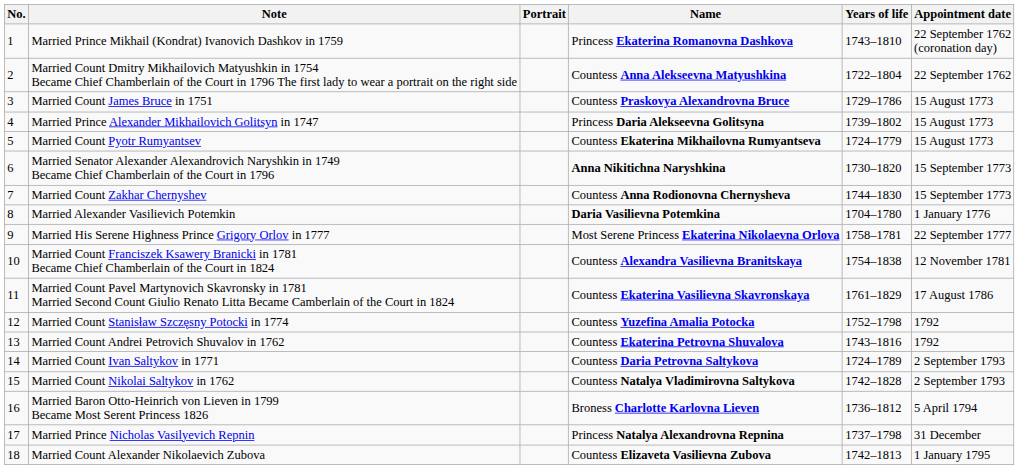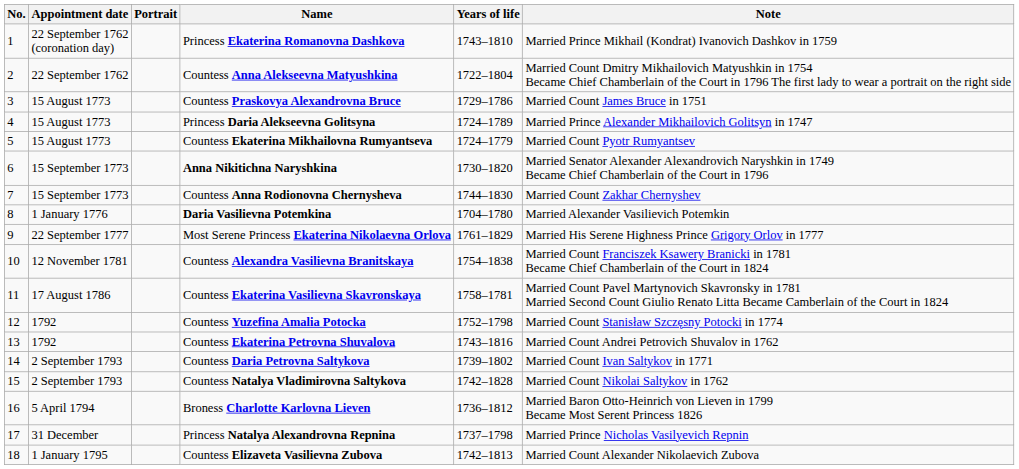columns swapped: Appointment date <-> Note
Princess Daria Alekseevna Golitsyna | Years of life: 1739–1802 -> 1724–1789
Most Serene Princess Ekaterina Nikolaevna Orlova | Years of life: 1758–1781 -> 1761–1829
Countess Ekaterina Vasilievna Skavronskaya | Years of life: 1761–1829 -> 1758–1781
Countess Daria Petrovna Saltykova | Years of life: 1724–1789 -> 1739–1802
